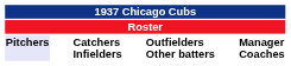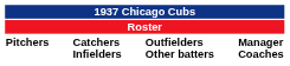Pitchers | column 1: lavender background -> no background
